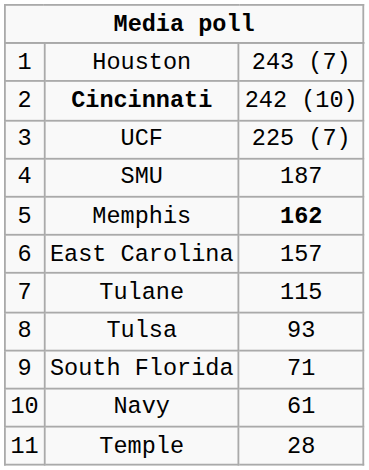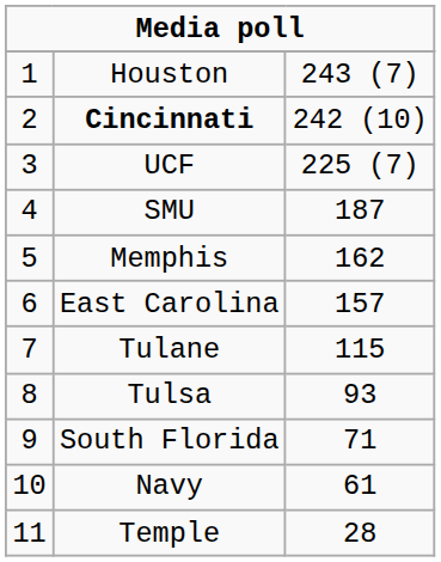Memphis | column 3: bold -> normal
